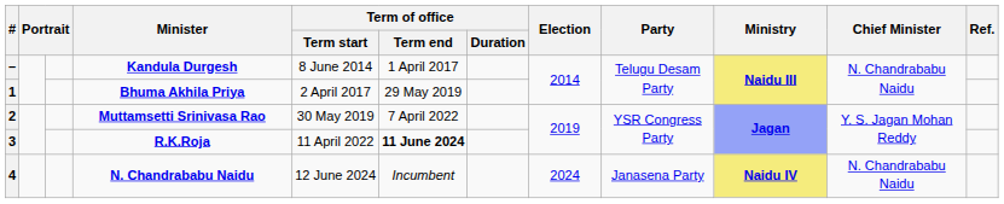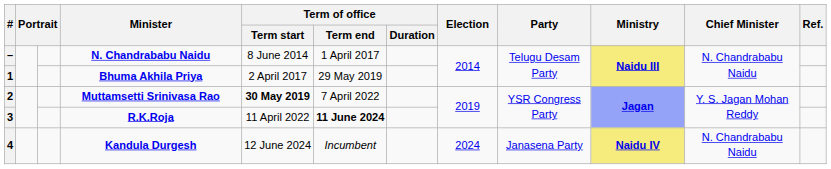– | Minister: Kandula Durgesh -> N. Chandrababu Naidu
2 | Term of office / Term start: normal -> bold
4 | Minister: N. Chandrababu Naidu -> Kandula Durgesh
